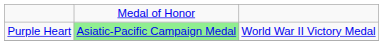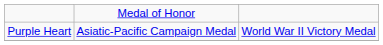Purple Heart | column 2: lightgreen background -> no background
